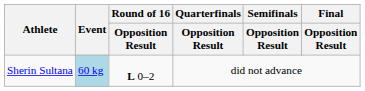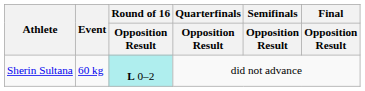Sherin Sultana | Event: lightblue background -> no background
Sherin Sultana | Round of 16 / Opposition Result: no background -> paleturquoise background
